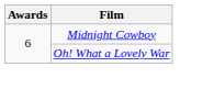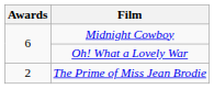+ row: 2 | The Prime of Miss Jean Brodie
